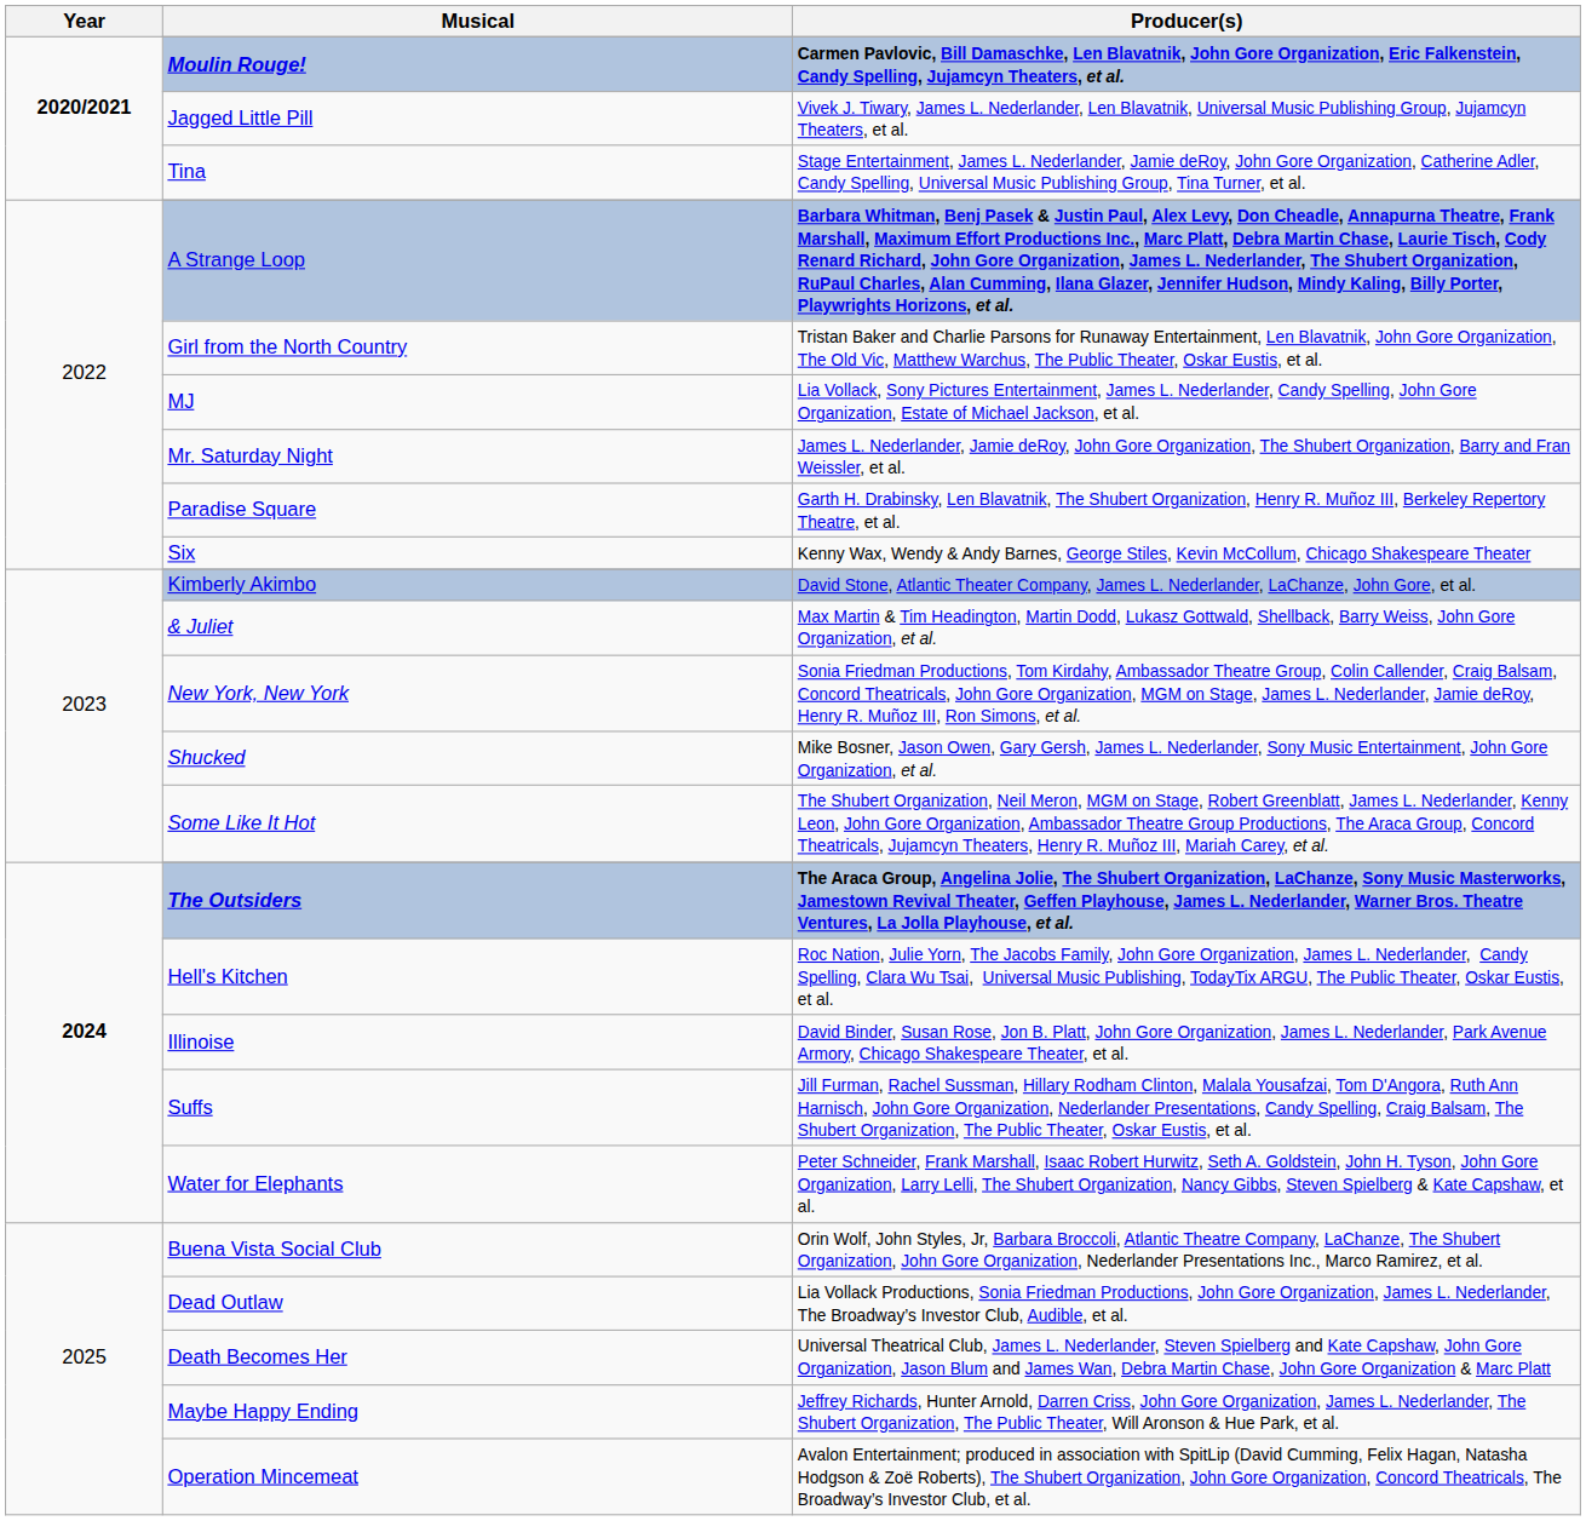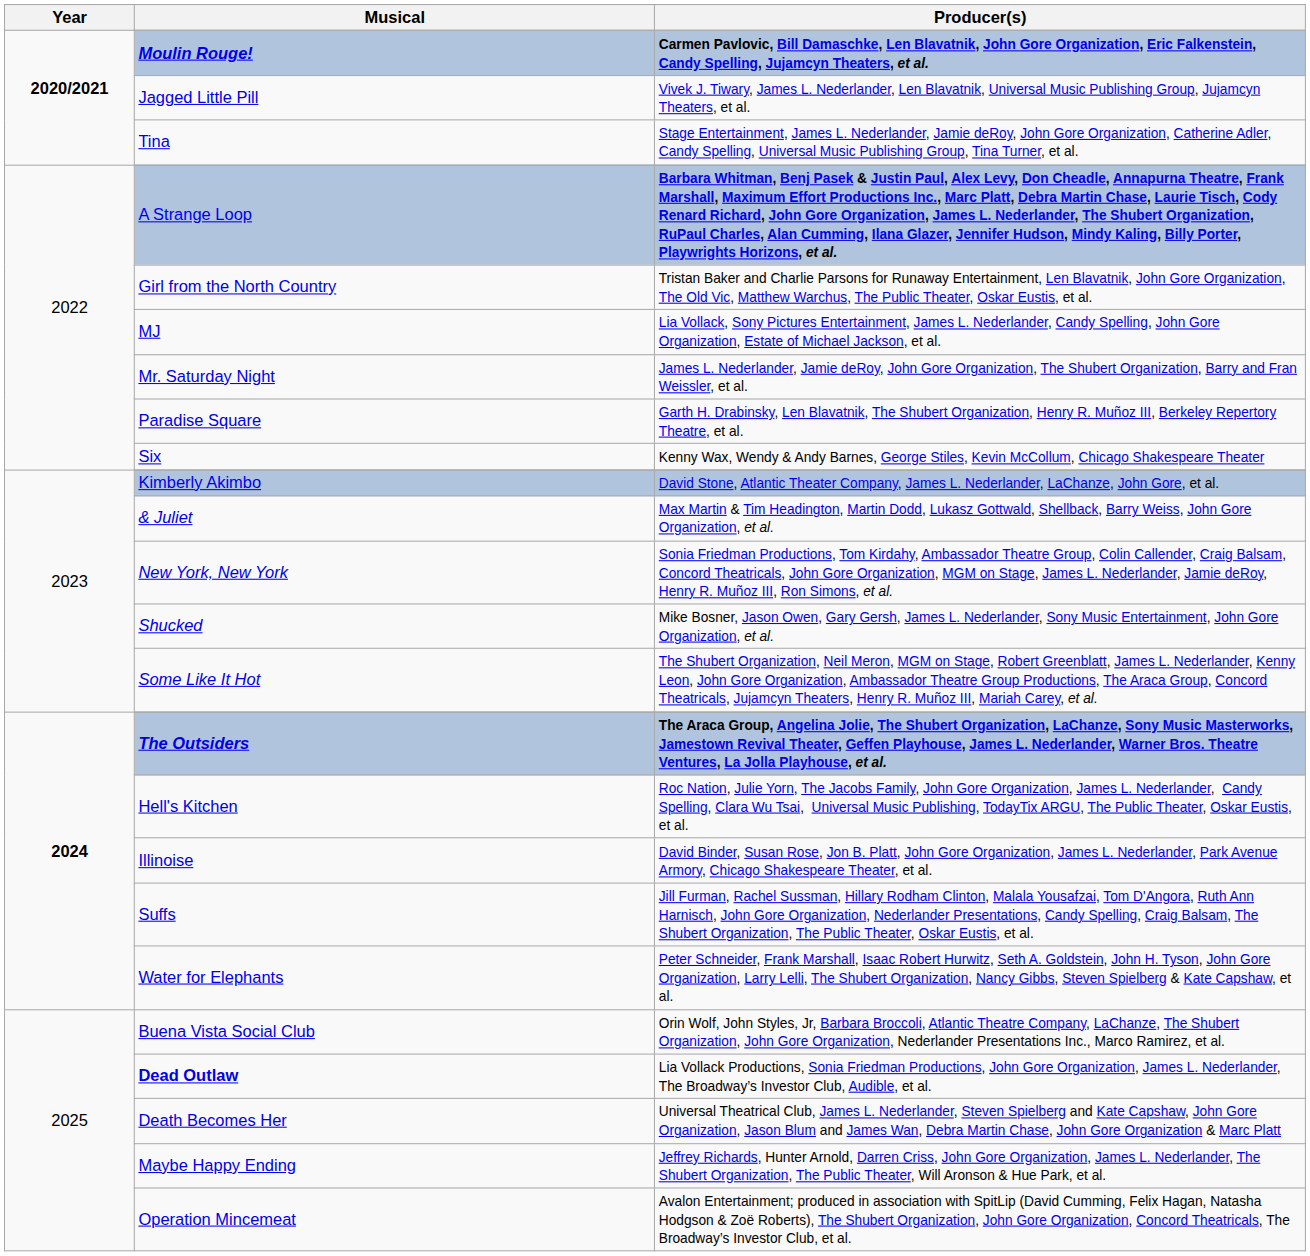Dead Outlaw | Musical: normal -> bold
